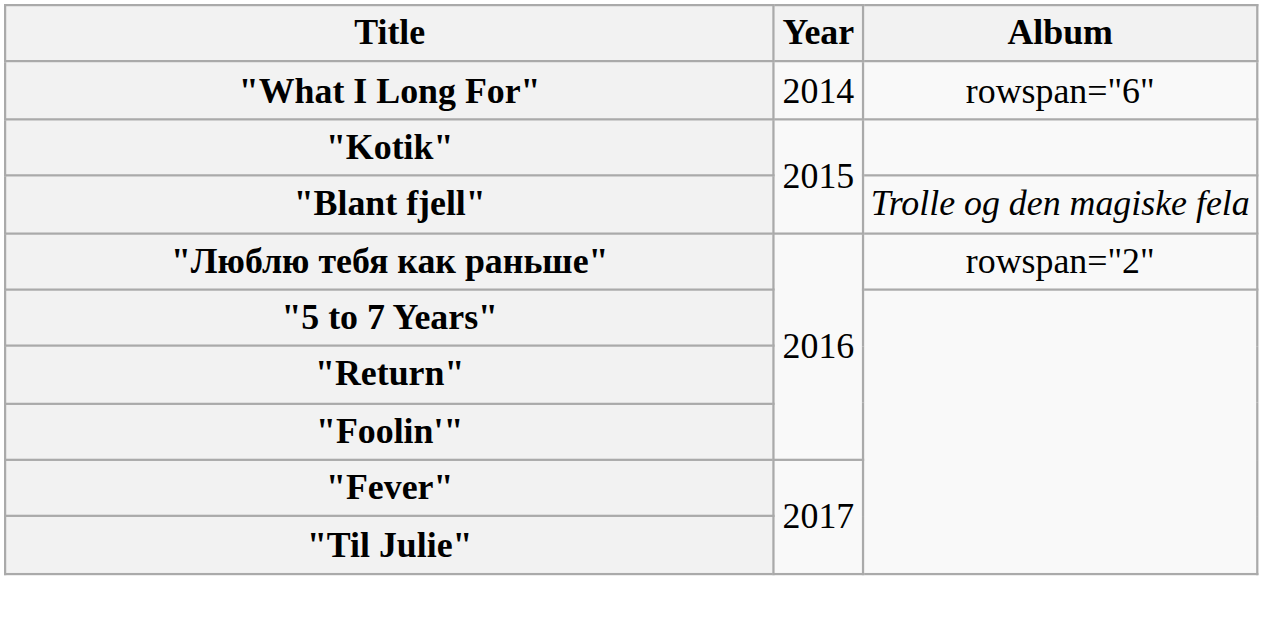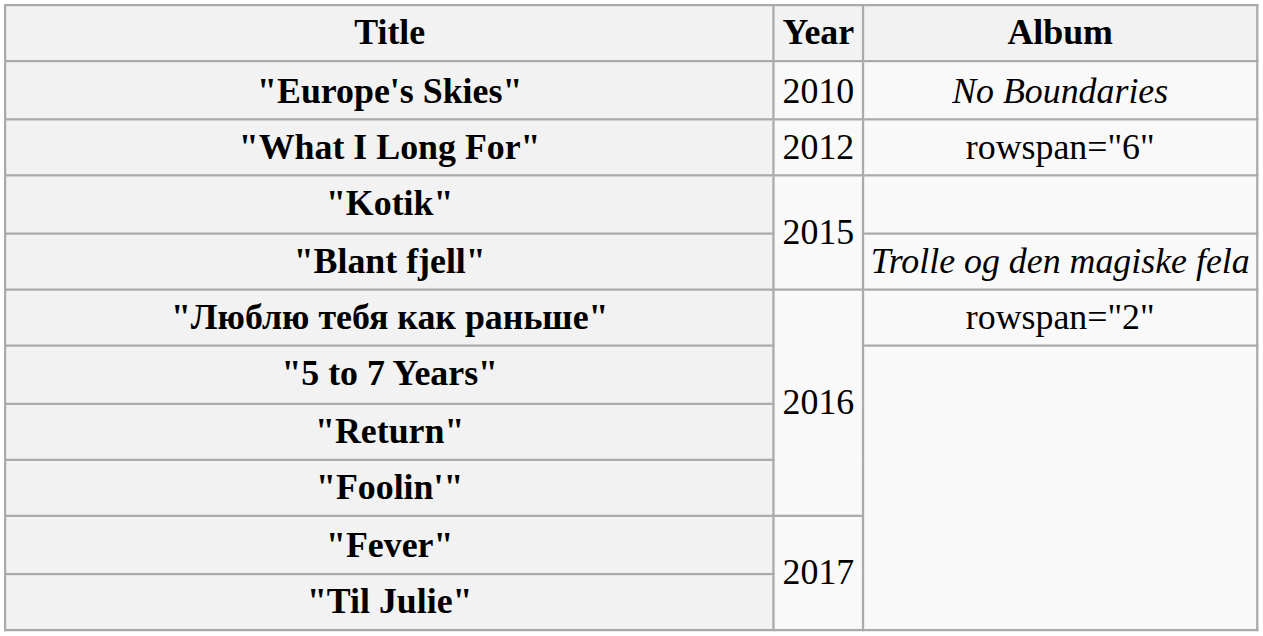+ row: "Europe's Skies" | 2010 | No Boundaries
"What I Long For" | Year: 2014 -> 2012
